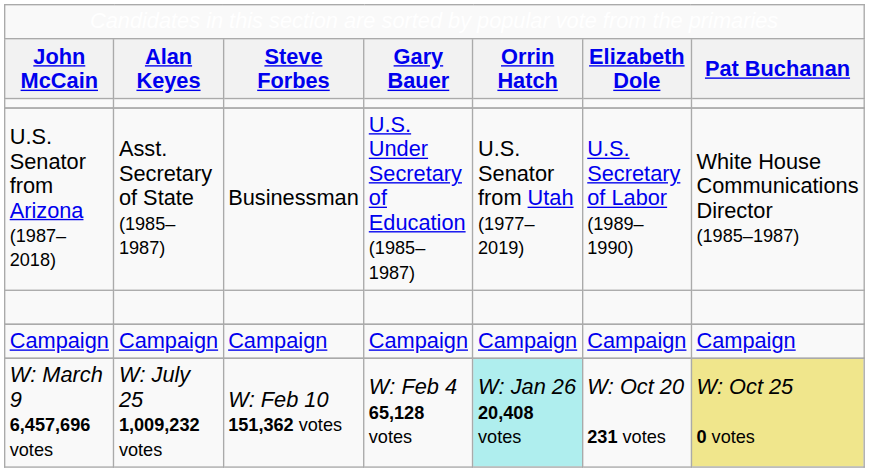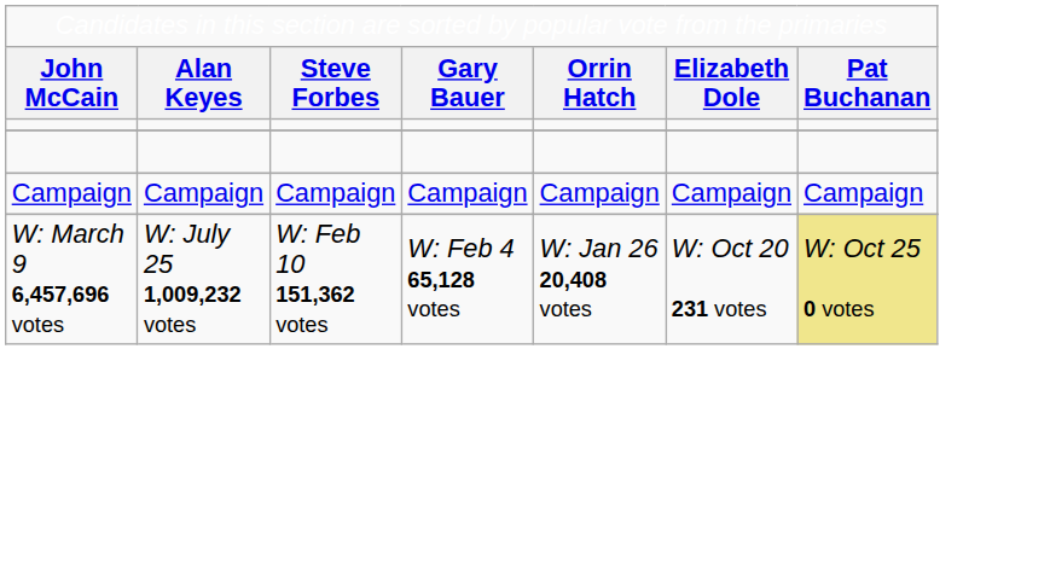- row: U.S. Senator from Arizona (1987–2018) | Asst. Secretary of State (1985–1987) | Businessman | U.S. Under Secretary of Education (1985–1987) | U.S. Senator from Utah (1977–2019) | U.S. Secretary of Labor (1989–1990) | White House Communications Director (1985–1987)
W: March 9 6,457,696 votes | column 5: paleturquoise background -> no background
